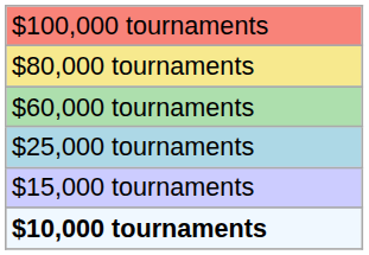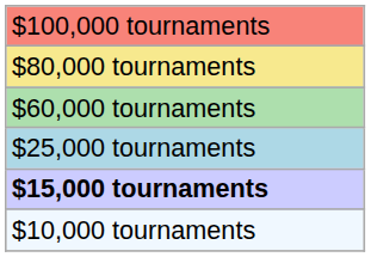row 5 | column 1: normal -> bold
row 6 | column 1: bold -> normal
